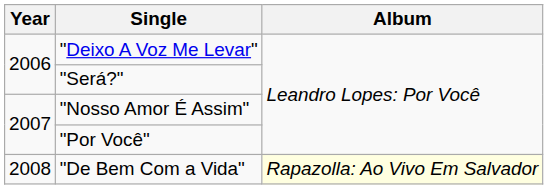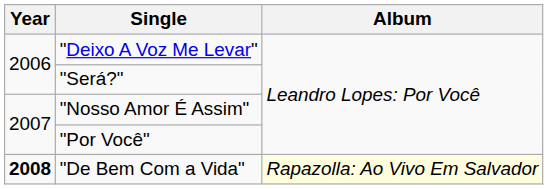"De Bem Com a Vida" | Year: normal -> bold
